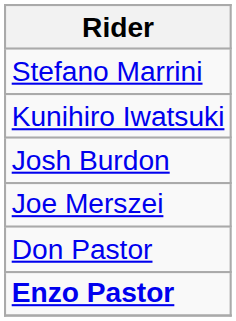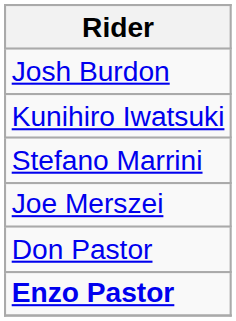row 2 | column 1: Stefano Marrini -> Josh Burdon
row 4 | column 1: Josh Burdon -> Stefano Marrini
